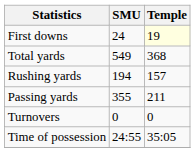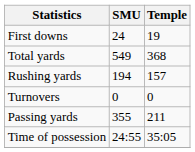First downs | Temple: lightyellow background -> no background
rows swapped: Passing yards <-> Turnovers
